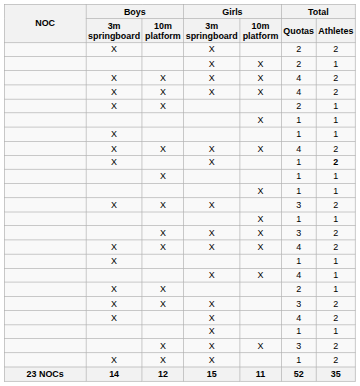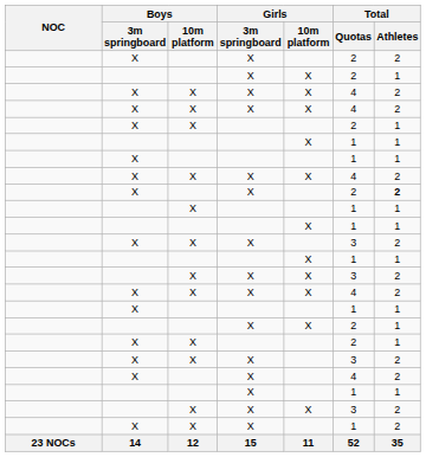row 11 | Total / Quotas: 1 -> 2
row 19 | Total / Quotas: 4 -> 2
